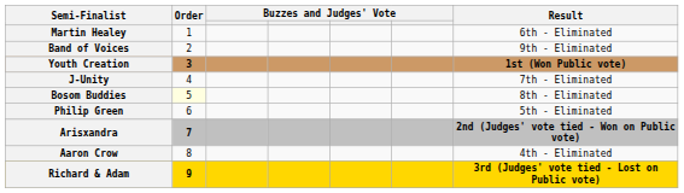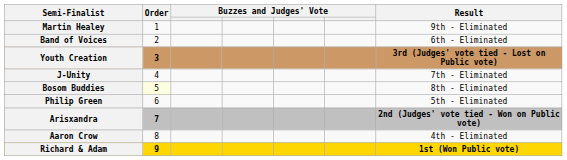Martin Healey | Result: 6th - Eliminated -> 9th - Eliminated
Band of Voices | Result: 9th - Eliminated -> 6th - Eliminated
Youth Creation | Result: 1st (Won Public vote) -> 3rd (Judges' vote tied - Lost on Public vote)
Richard & Adam | Result: 3rd (Judges' vote tied - Lost on Public vote) -> 1st (Won Public vote)
